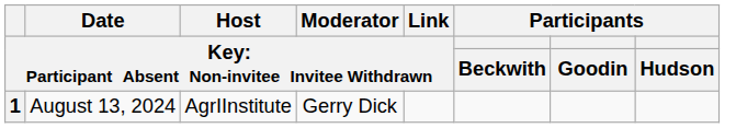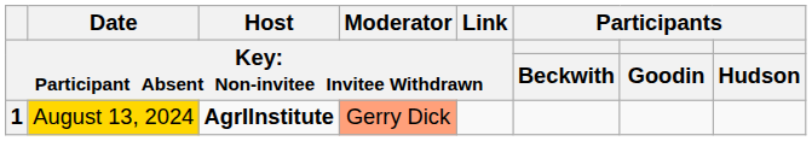1 | column 2: no background -> gold background
1 | column 3: normal -> bold
1 | column 4: no background -> lightsalmon background
